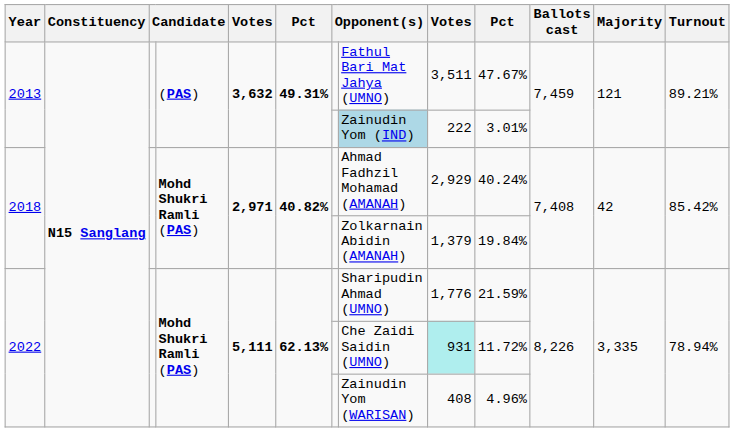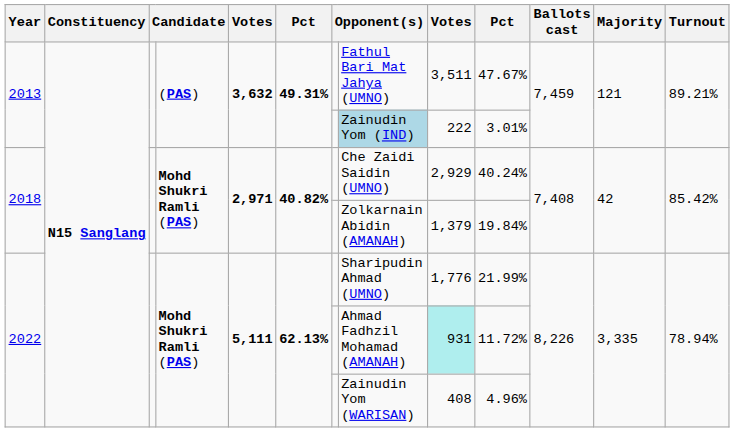row 4 | column 8: Ahmad Fadhzil Mohamad (AMANAH) -> Che Zaidi Saidin (UMNO)
row 6 | column 10: 21.59% -> 21.99%
row 7 | column 8: Che Zaidi Saidin (UMNO) -> Ahmad Fadhzil Mohamad (AMANAH)
